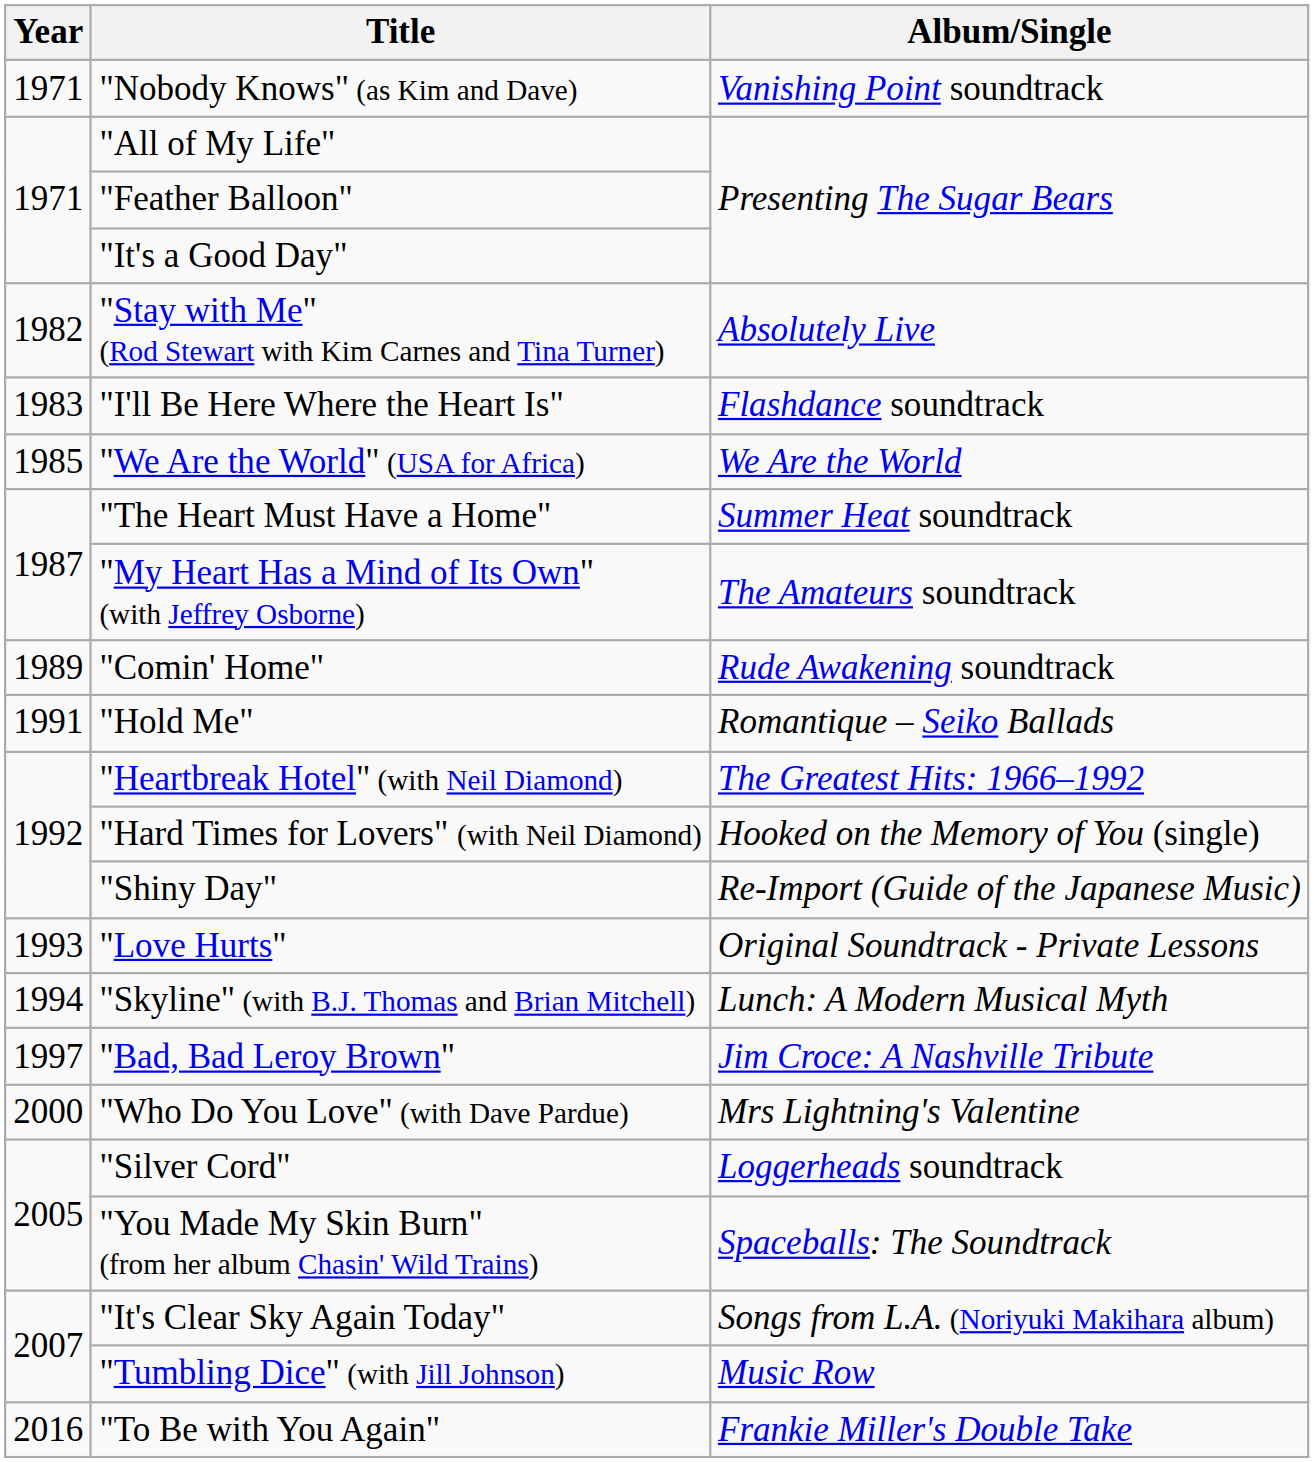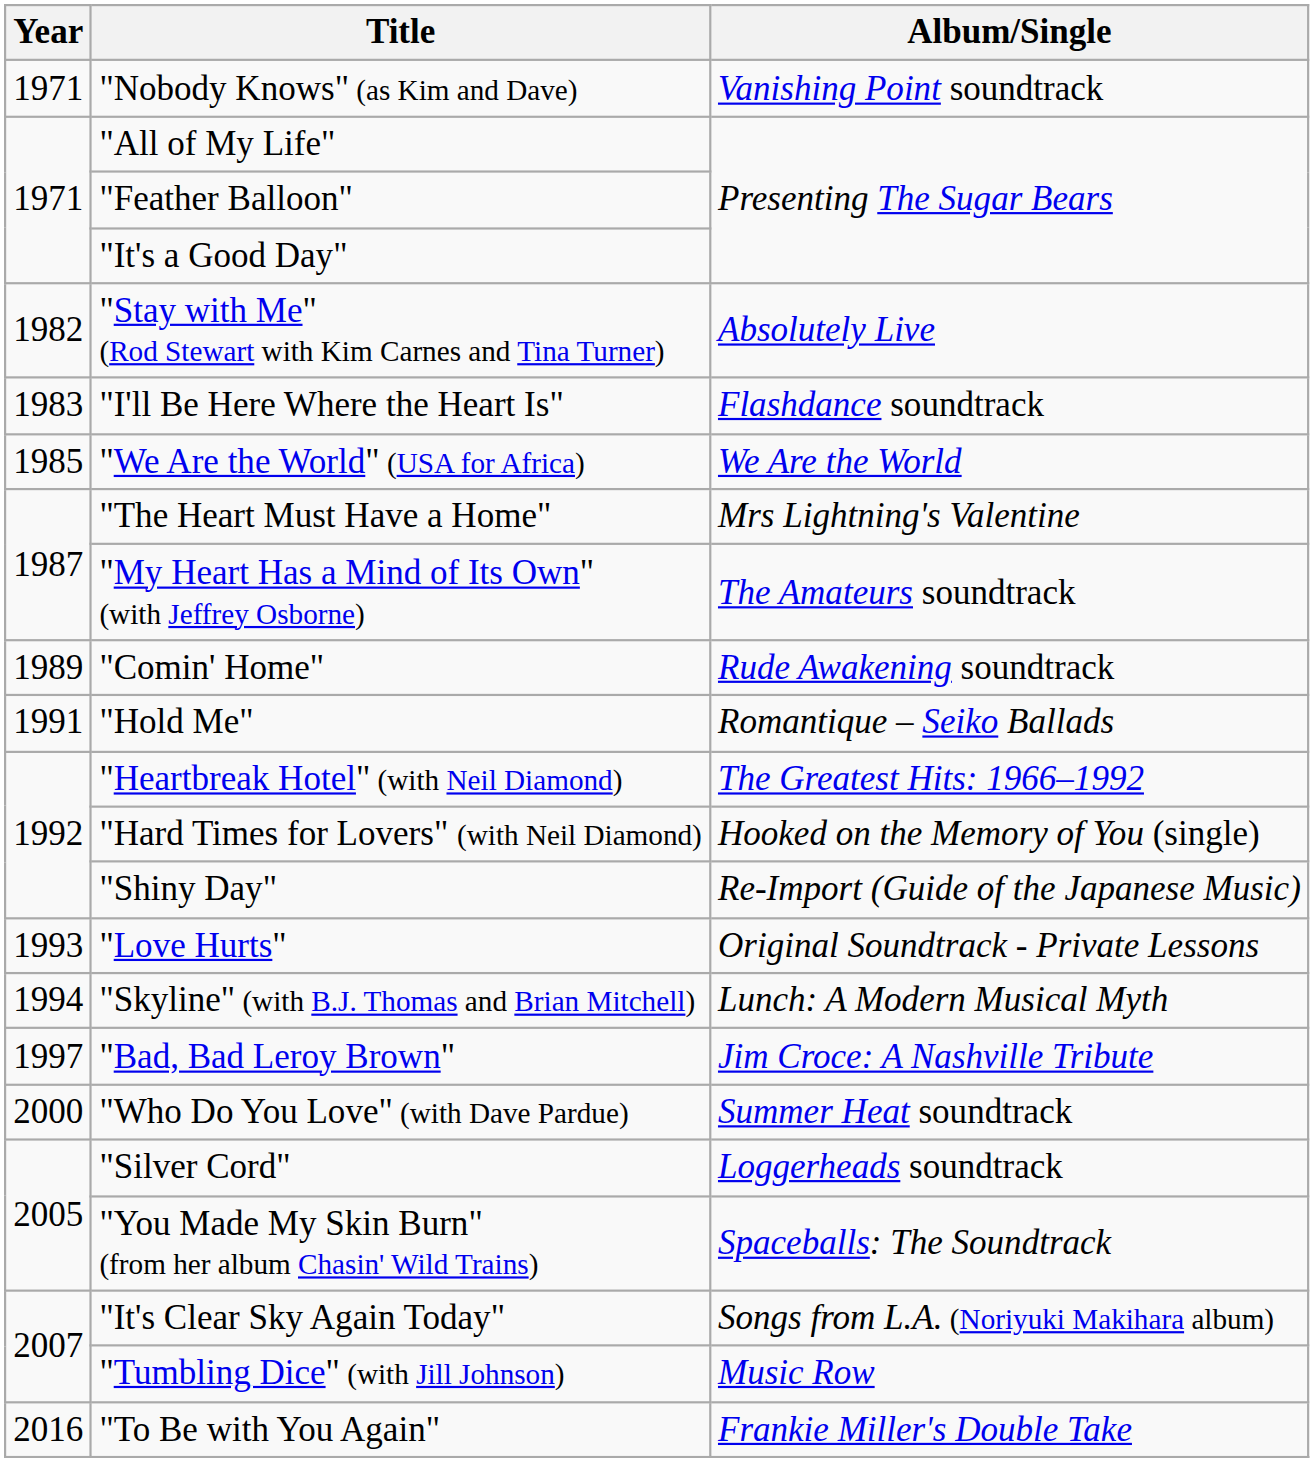"The Heart Must Have a Home" | Album/Single: Summer Heat soundtrack -> Mrs Lightning's Valentine
"Who Do You Love" (with Dave Pardue) | Album/Single: Mrs Lightning's Valentine -> Summer Heat soundtrack
